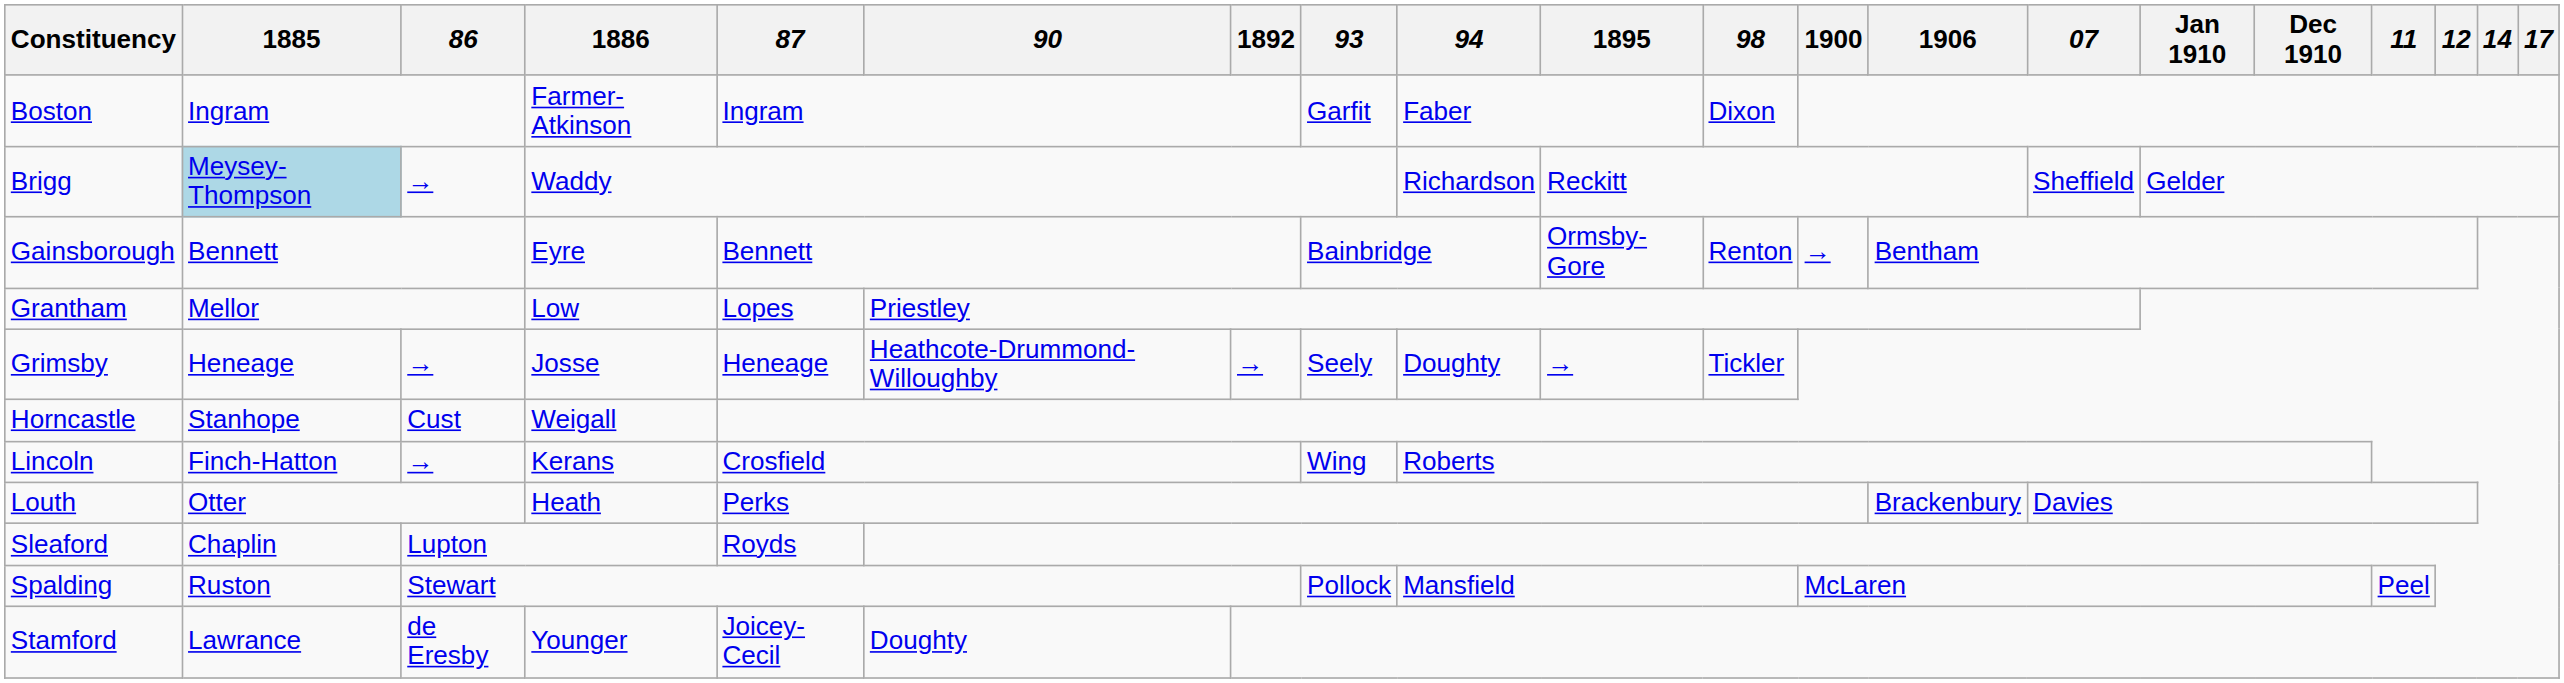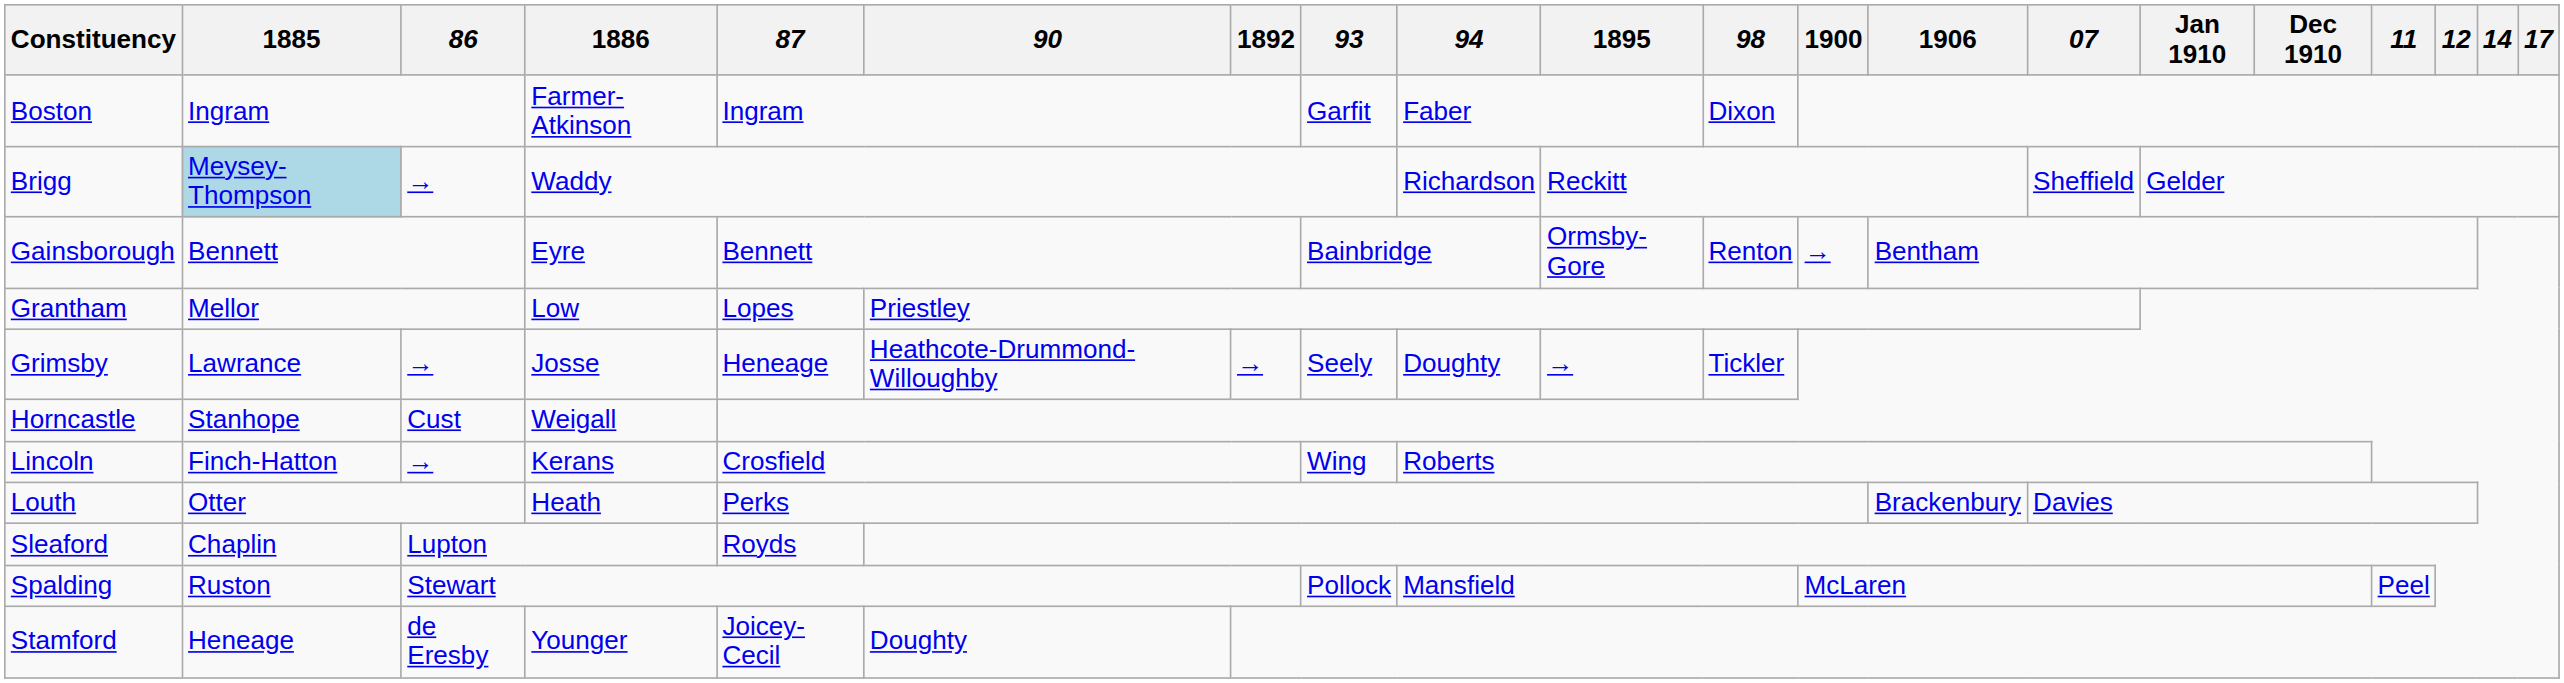Grimsby | 1885: Heneage -> Lawrance
Stamford | 1885: Lawrance -> Heneage
